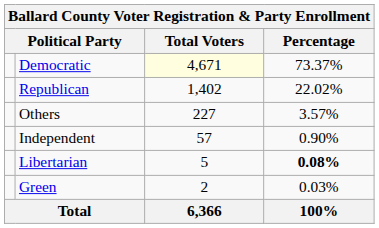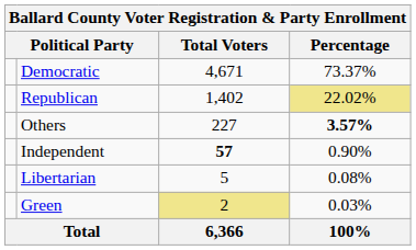Democratic | Total Voters: lightyellow background -> no background
Republican | Percentage: no background -> khaki background
Others | Percentage: normal -> bold
Independent | Total Voters: normal -> bold
Libertarian | Percentage: bold -> normal
Green | Total Voters: no background -> khaki background
